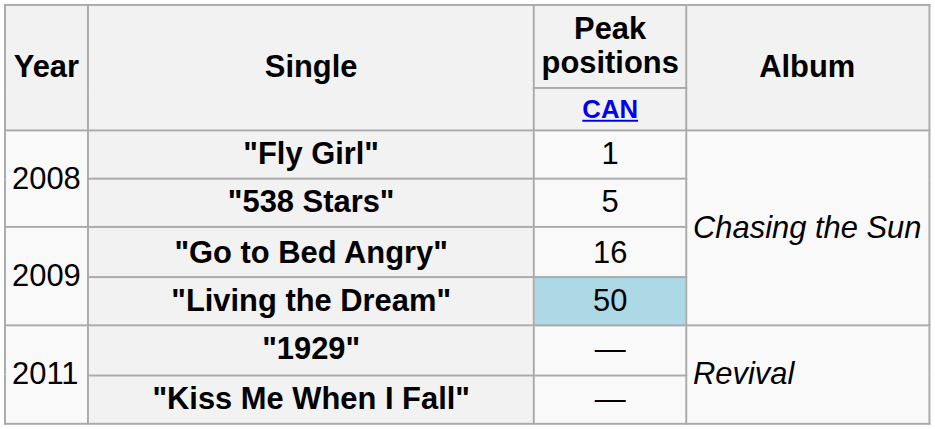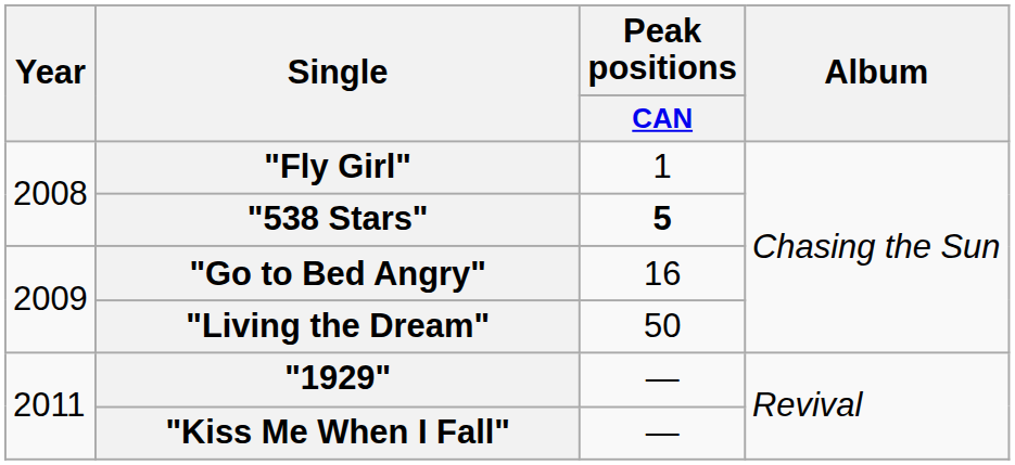"538 Stars" | Peak positions / CAN: normal -> bold
"Living the Dream" | Peak positions / CAN: lightblue background -> no background
